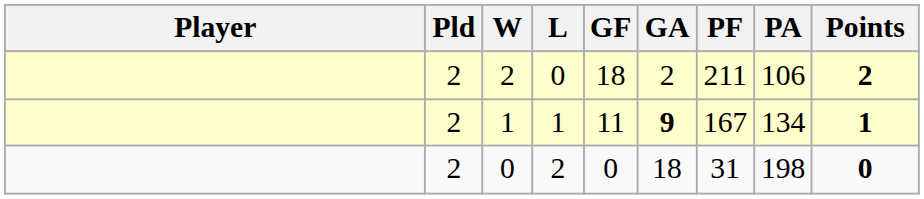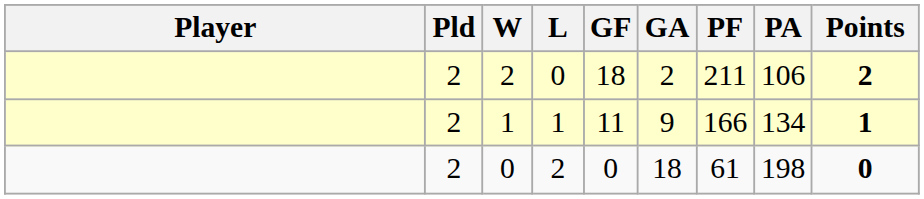row 3 | GA: bold -> normal
row 3 | PF: 167 -> 166
row 4 | PF: 31 -> 61
